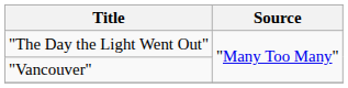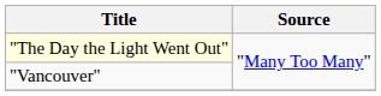"The Day the Light Went Out" | Title: no background -> lightyellow background
